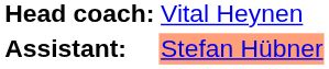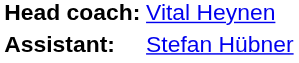Assistant: | column 2: lightsalmon background -> no background
